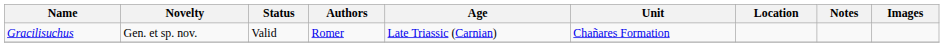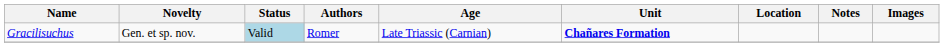Gracilisuchus | Status: no background -> lightblue background
Gracilisuchus | Unit: normal -> bold
